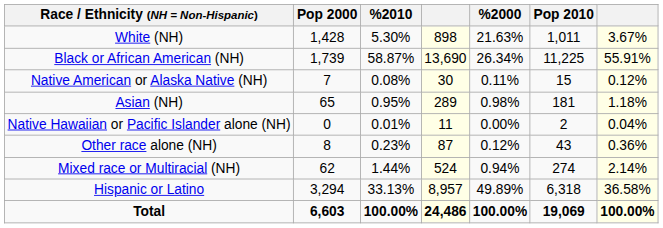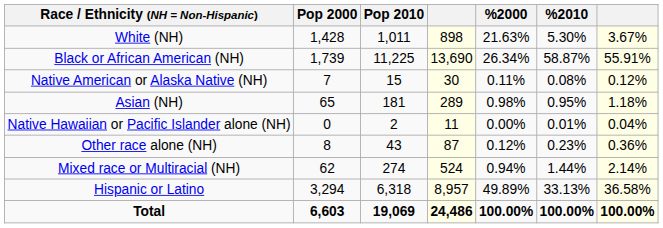columns swapped: Pop 2010 <-> %2010
